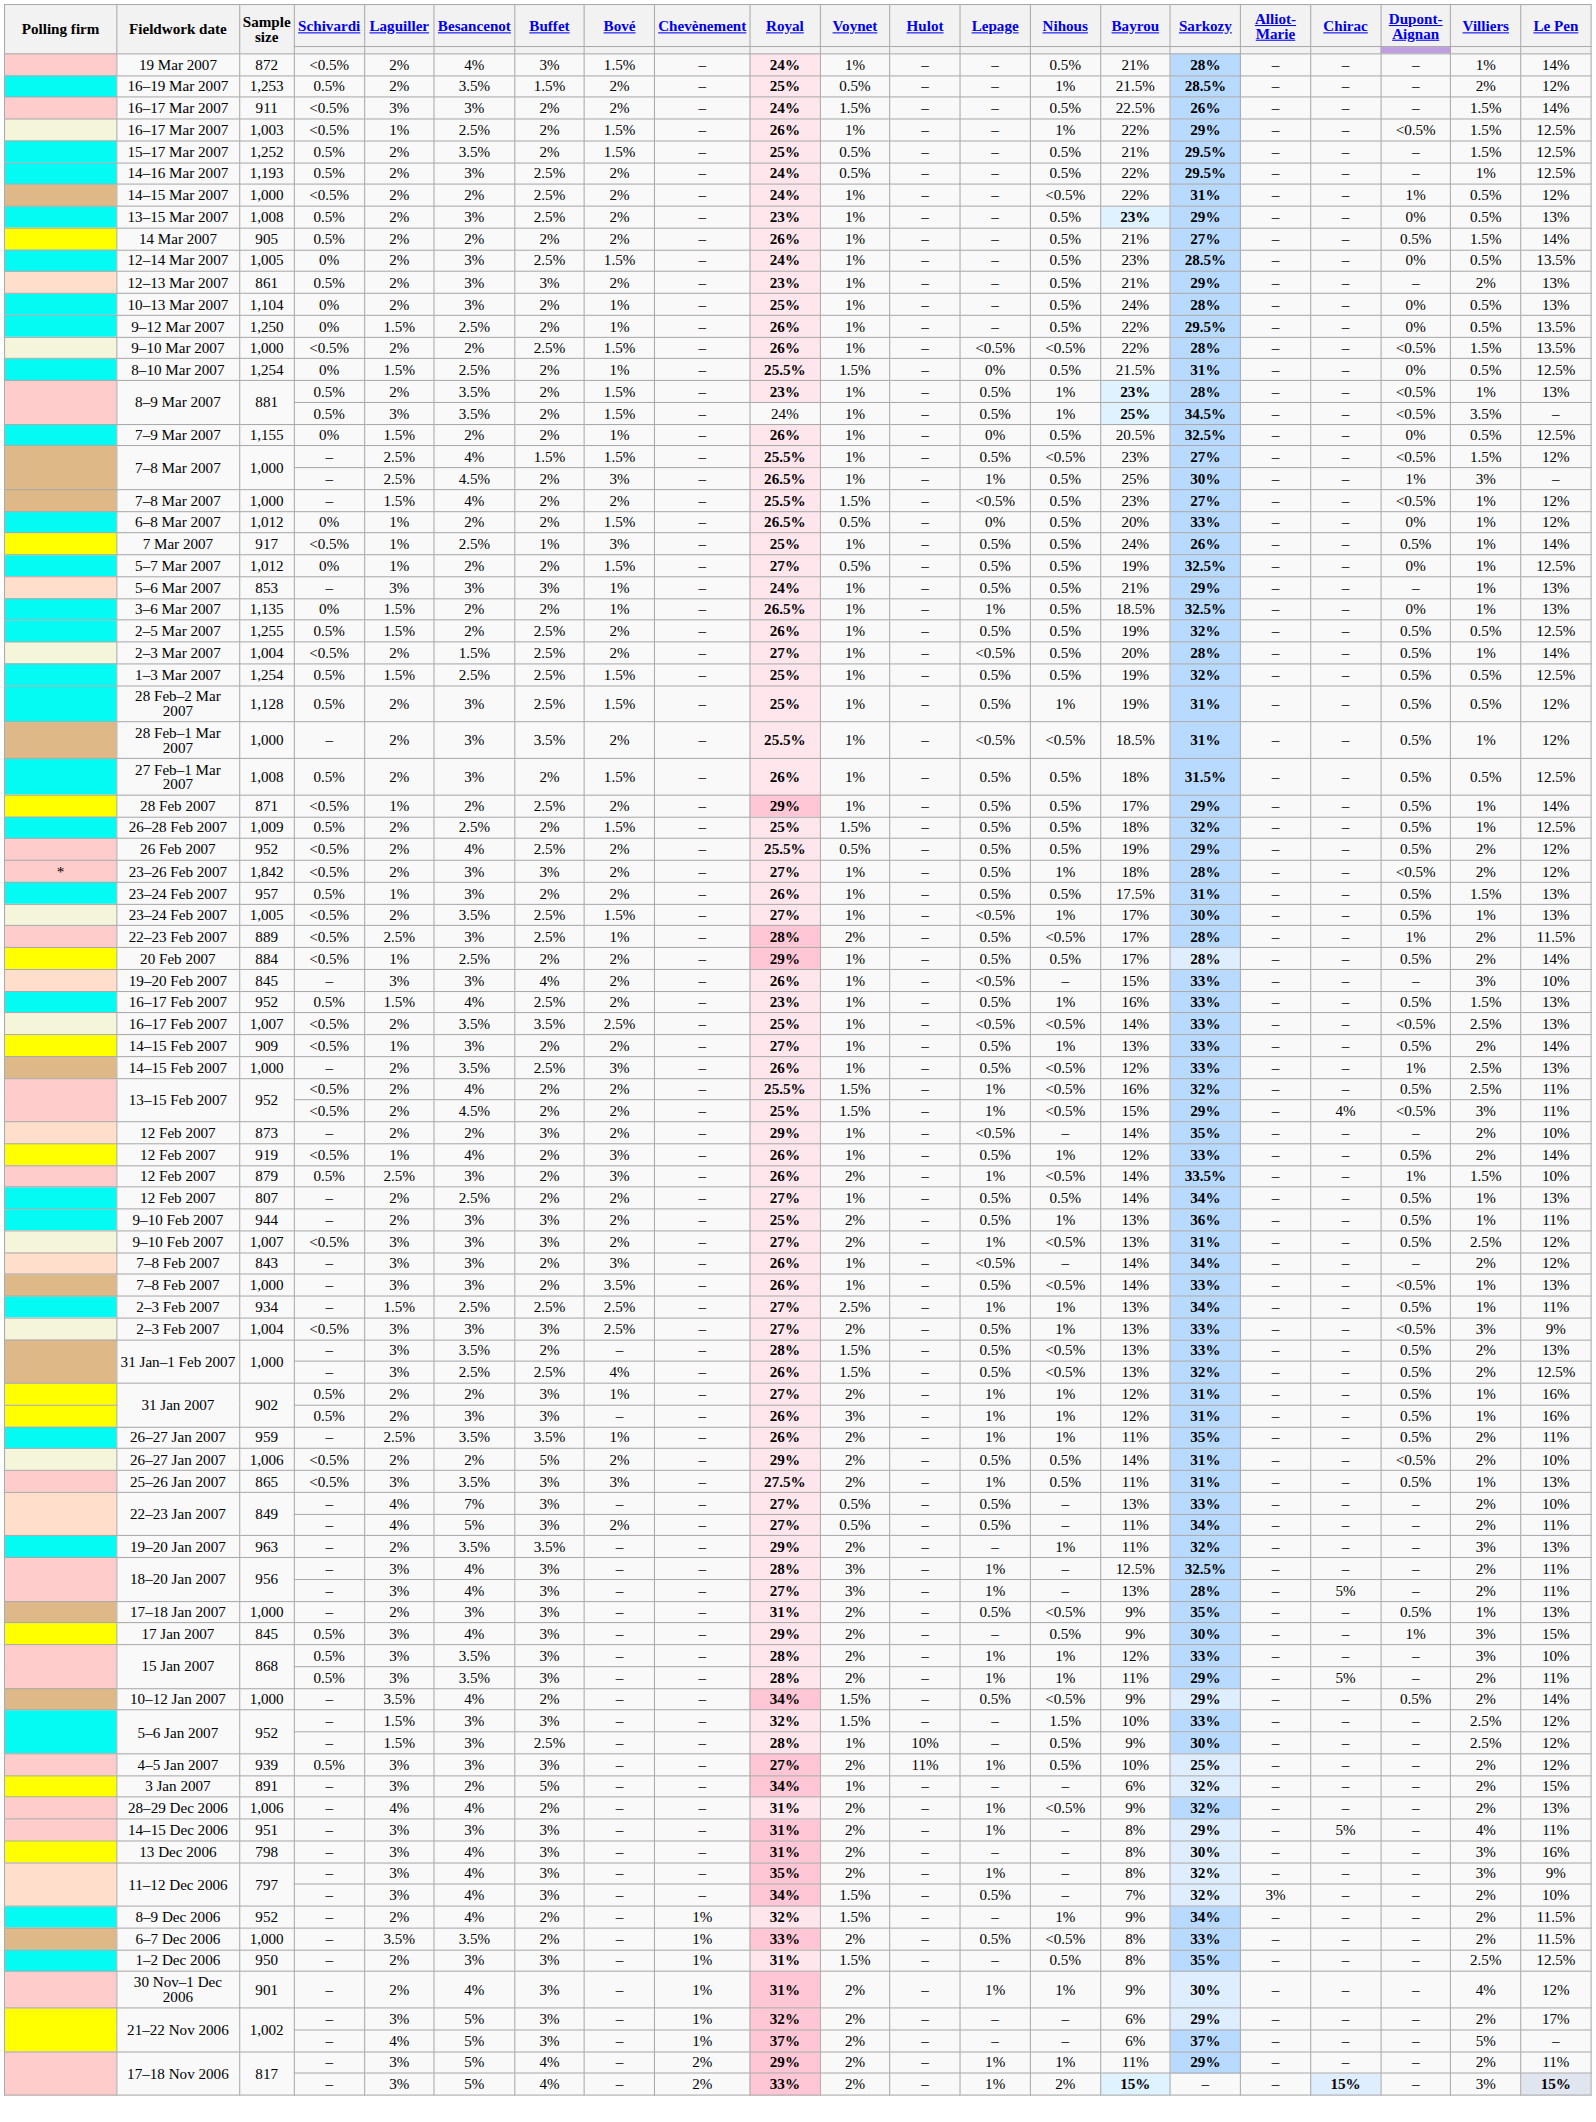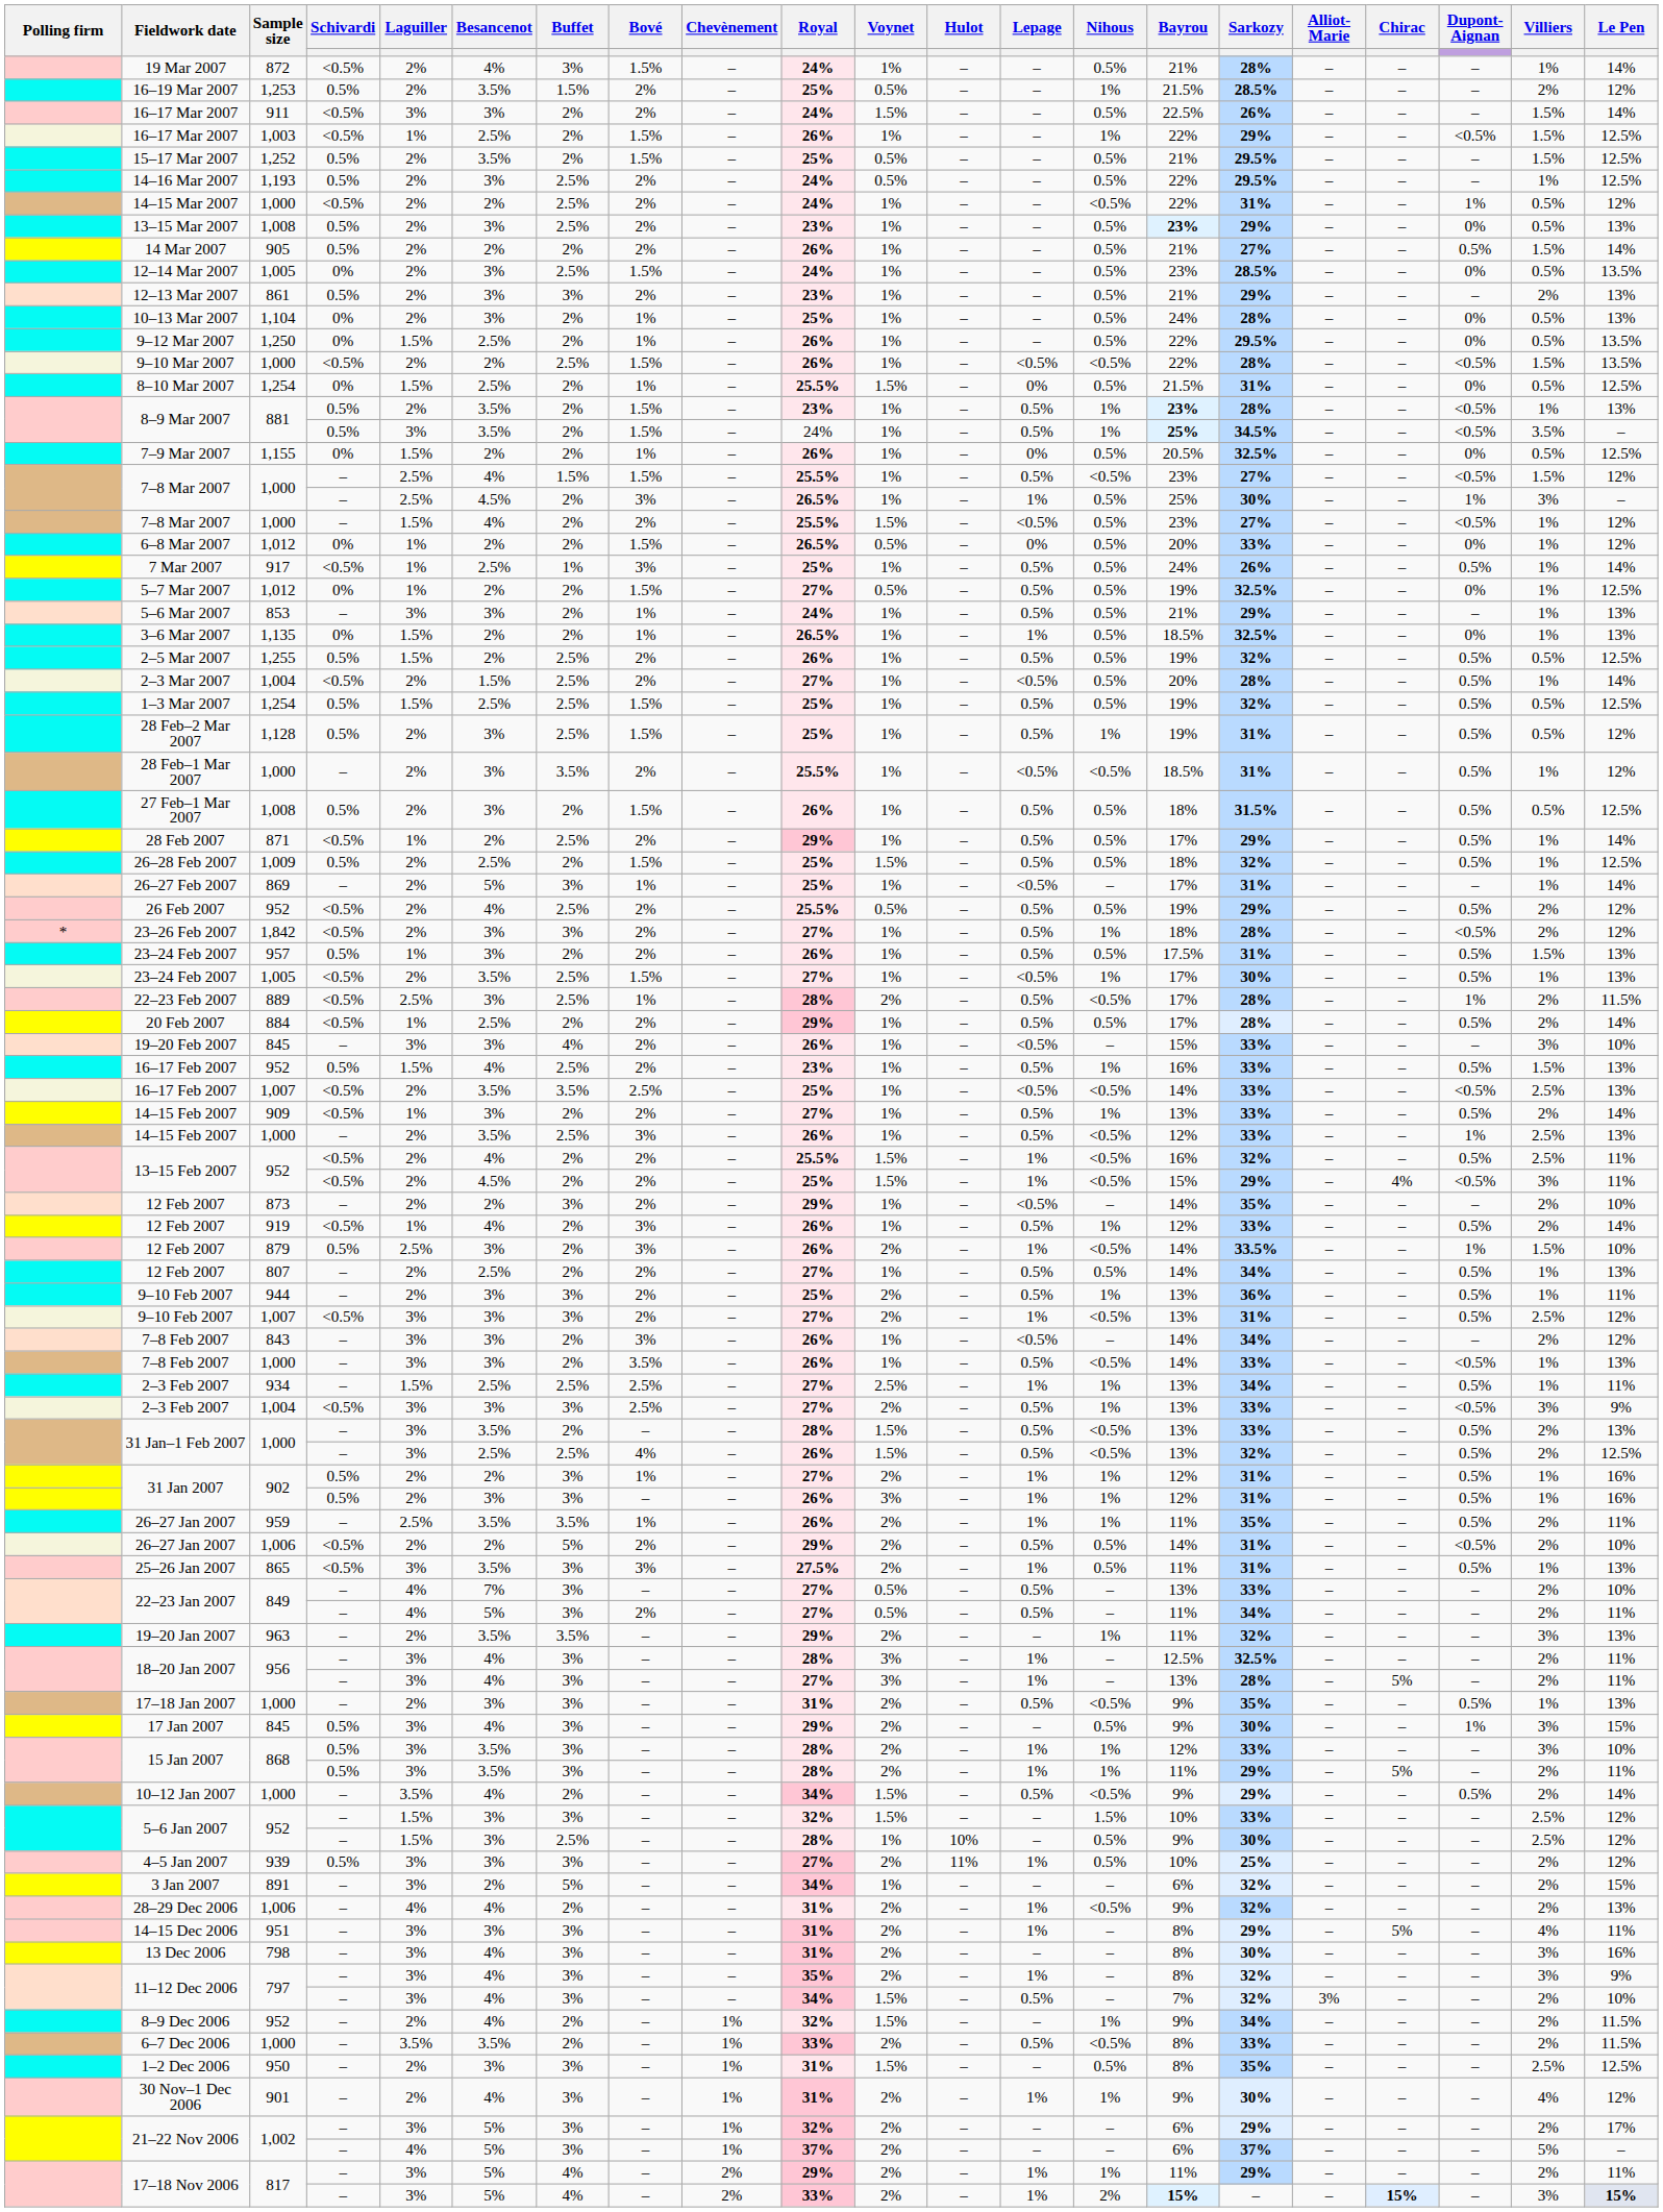5–6 Mar 2007 | Buffet: 3% -> 2%
+ row: 26–27 Feb 2007 | 869 | – | 2% | 5% | 3% | 1% | – | 25% | 1% | – | <0.5% | – | 17% | 31% | – | – | – | 1% | 14%
